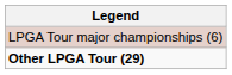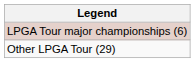row 3 | column 1: bold -> normal
